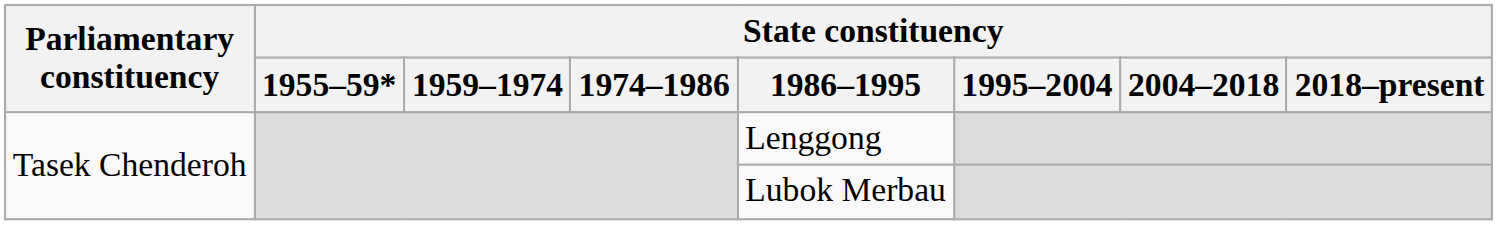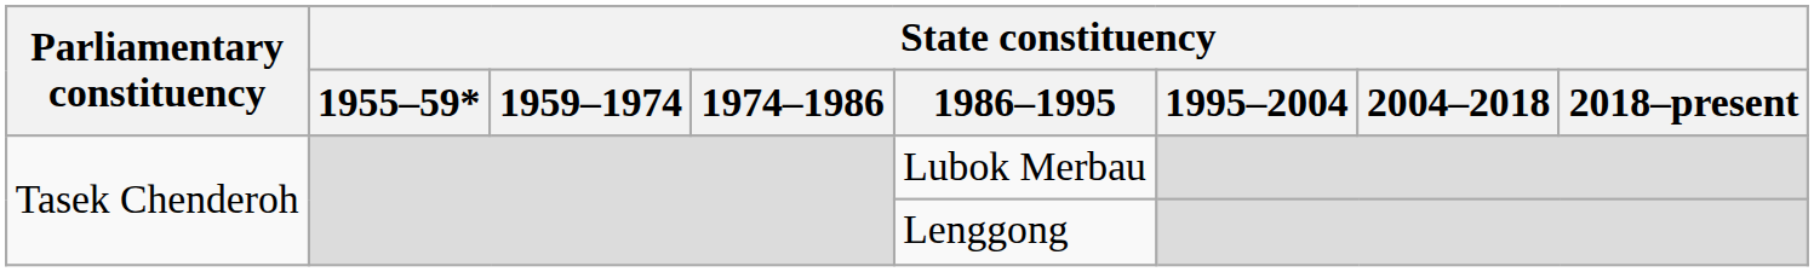row 3 | State constituency / 1986–1995: Lenggong -> Lubok Merbau
row 4 | State constituency / 1986–1995: Lubok Merbau -> Lenggong
